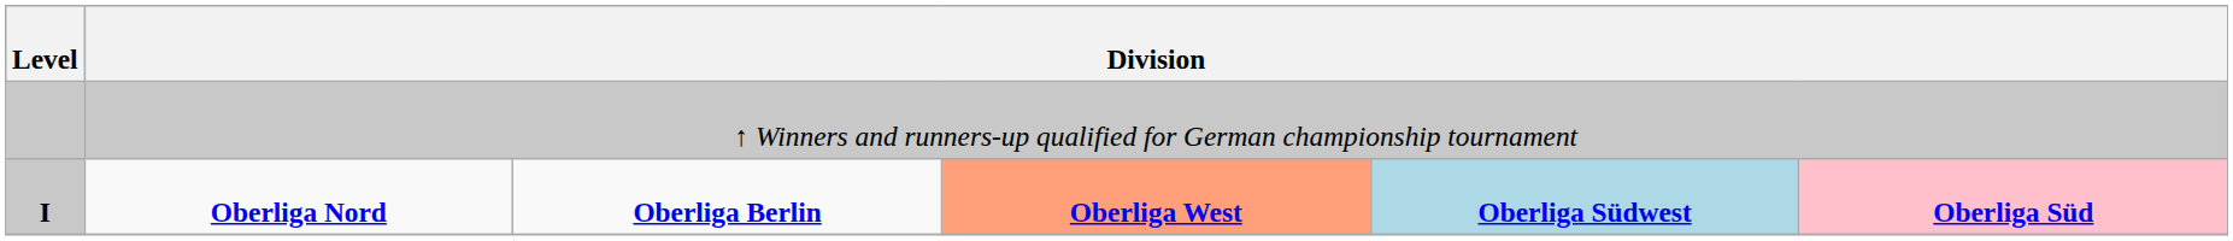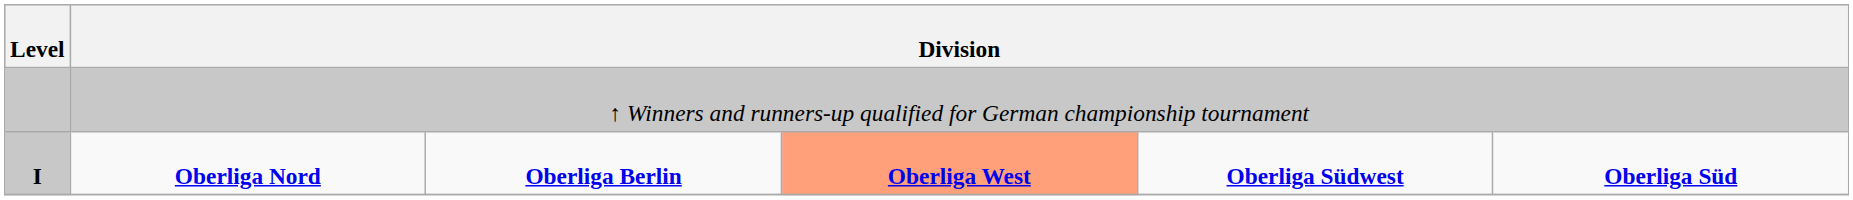Oberliga Nord | column 5: lightblue background -> no background
Oberliga Nord | column 6: pink background -> no background
